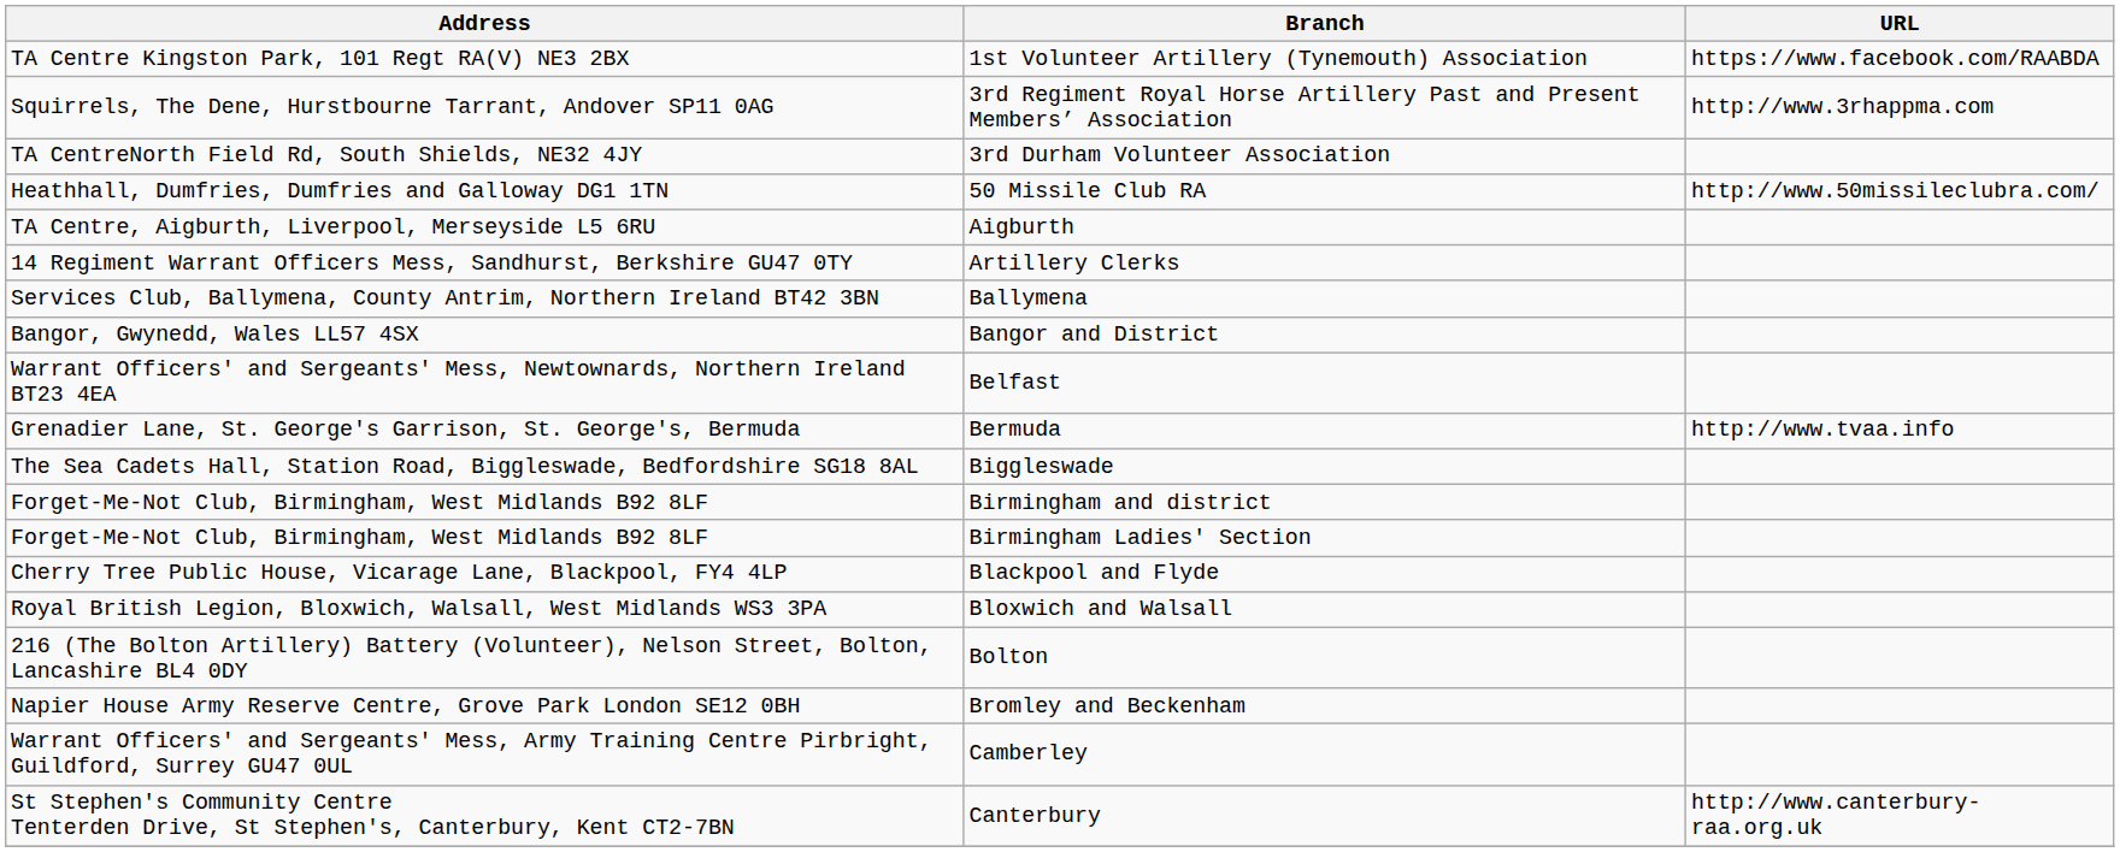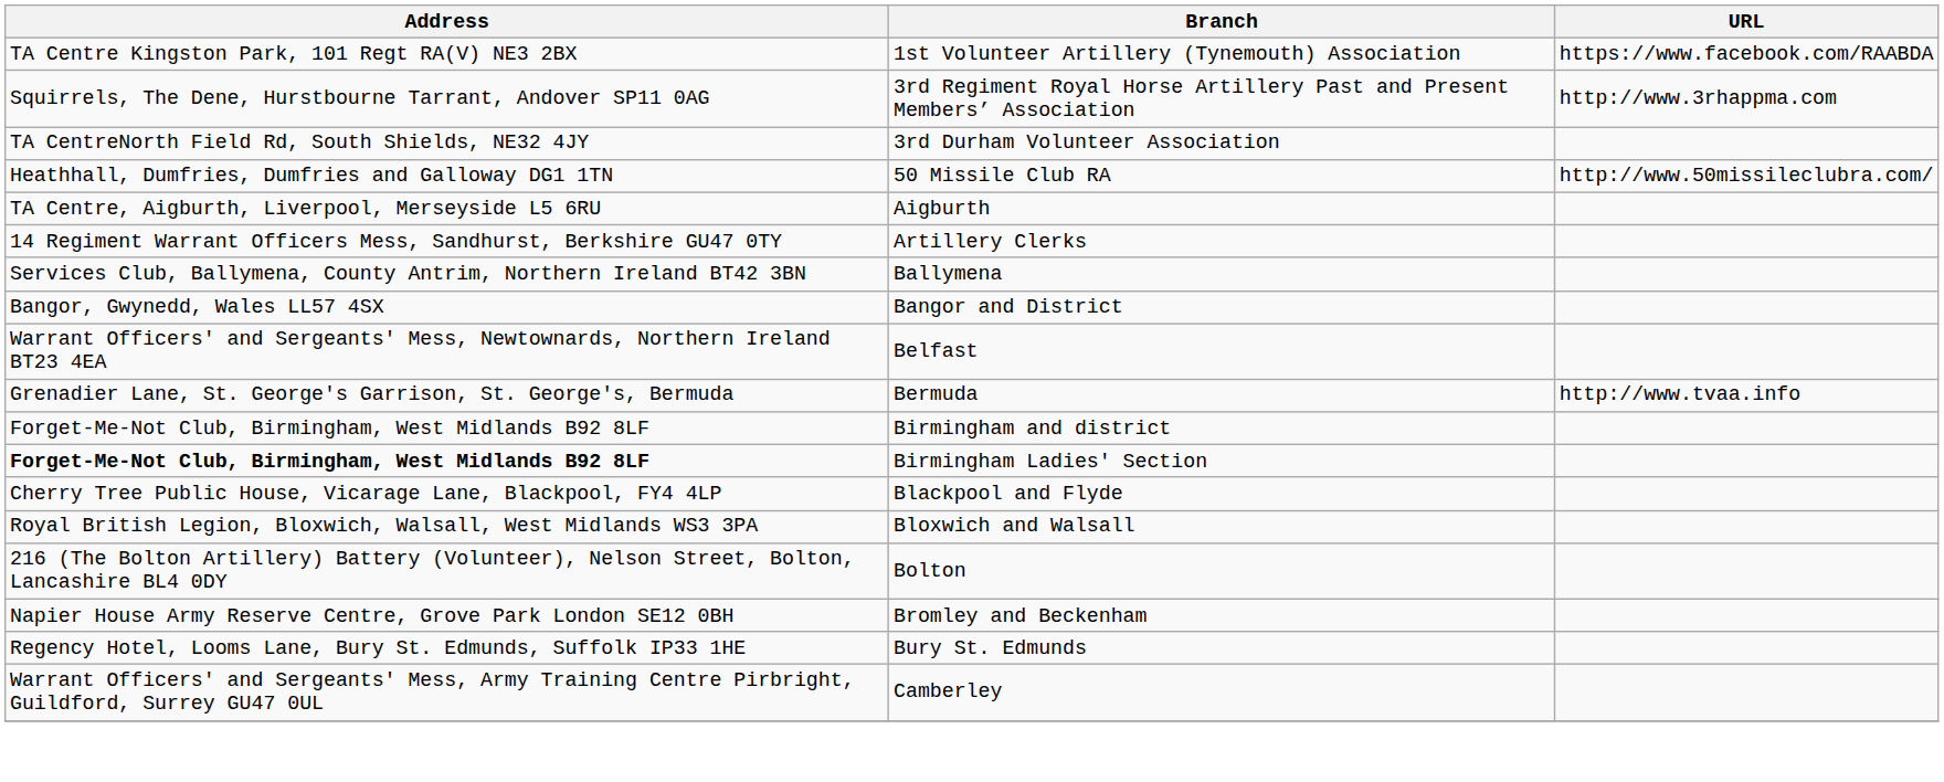- row: The Sea Cadets Hall, Station Road, Biggleswade, Bedfordshire SG18 8AL | Biggleswade
Birmingham Ladies' Section | Address: normal -> bold
+ row: Regency Hotel, Looms Lane, Bury St. Edmunds, Suffolk IP33 1HE | Bury St. Edmunds
- row: St Stephen's Community Centre Tenterden Drive, St Stephen's, Canterbury, Kent CT2-7BN | Canterbury | http://www.canterbury-raa.org.uk
